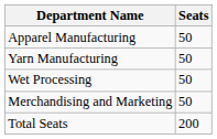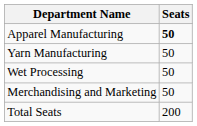Apparel Manufacturing | Seats: normal -> bold
